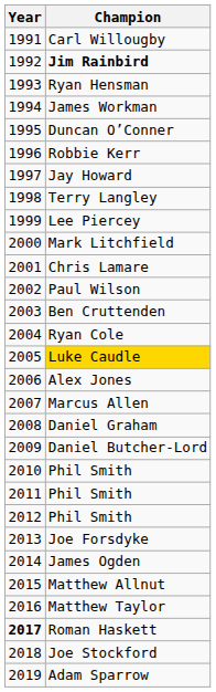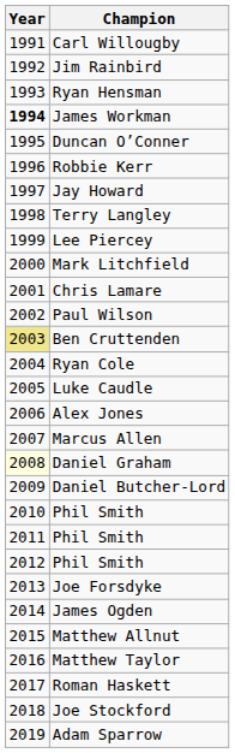row 3 | Champion: bold -> normal
row 5 | Year: normal -> bold
row 14 | Year: no background -> khaki background
row 16 | Champion: gold background -> no background
row 19 | Year: no background -> lightyellow background
row 28 | Year: bold -> normal
